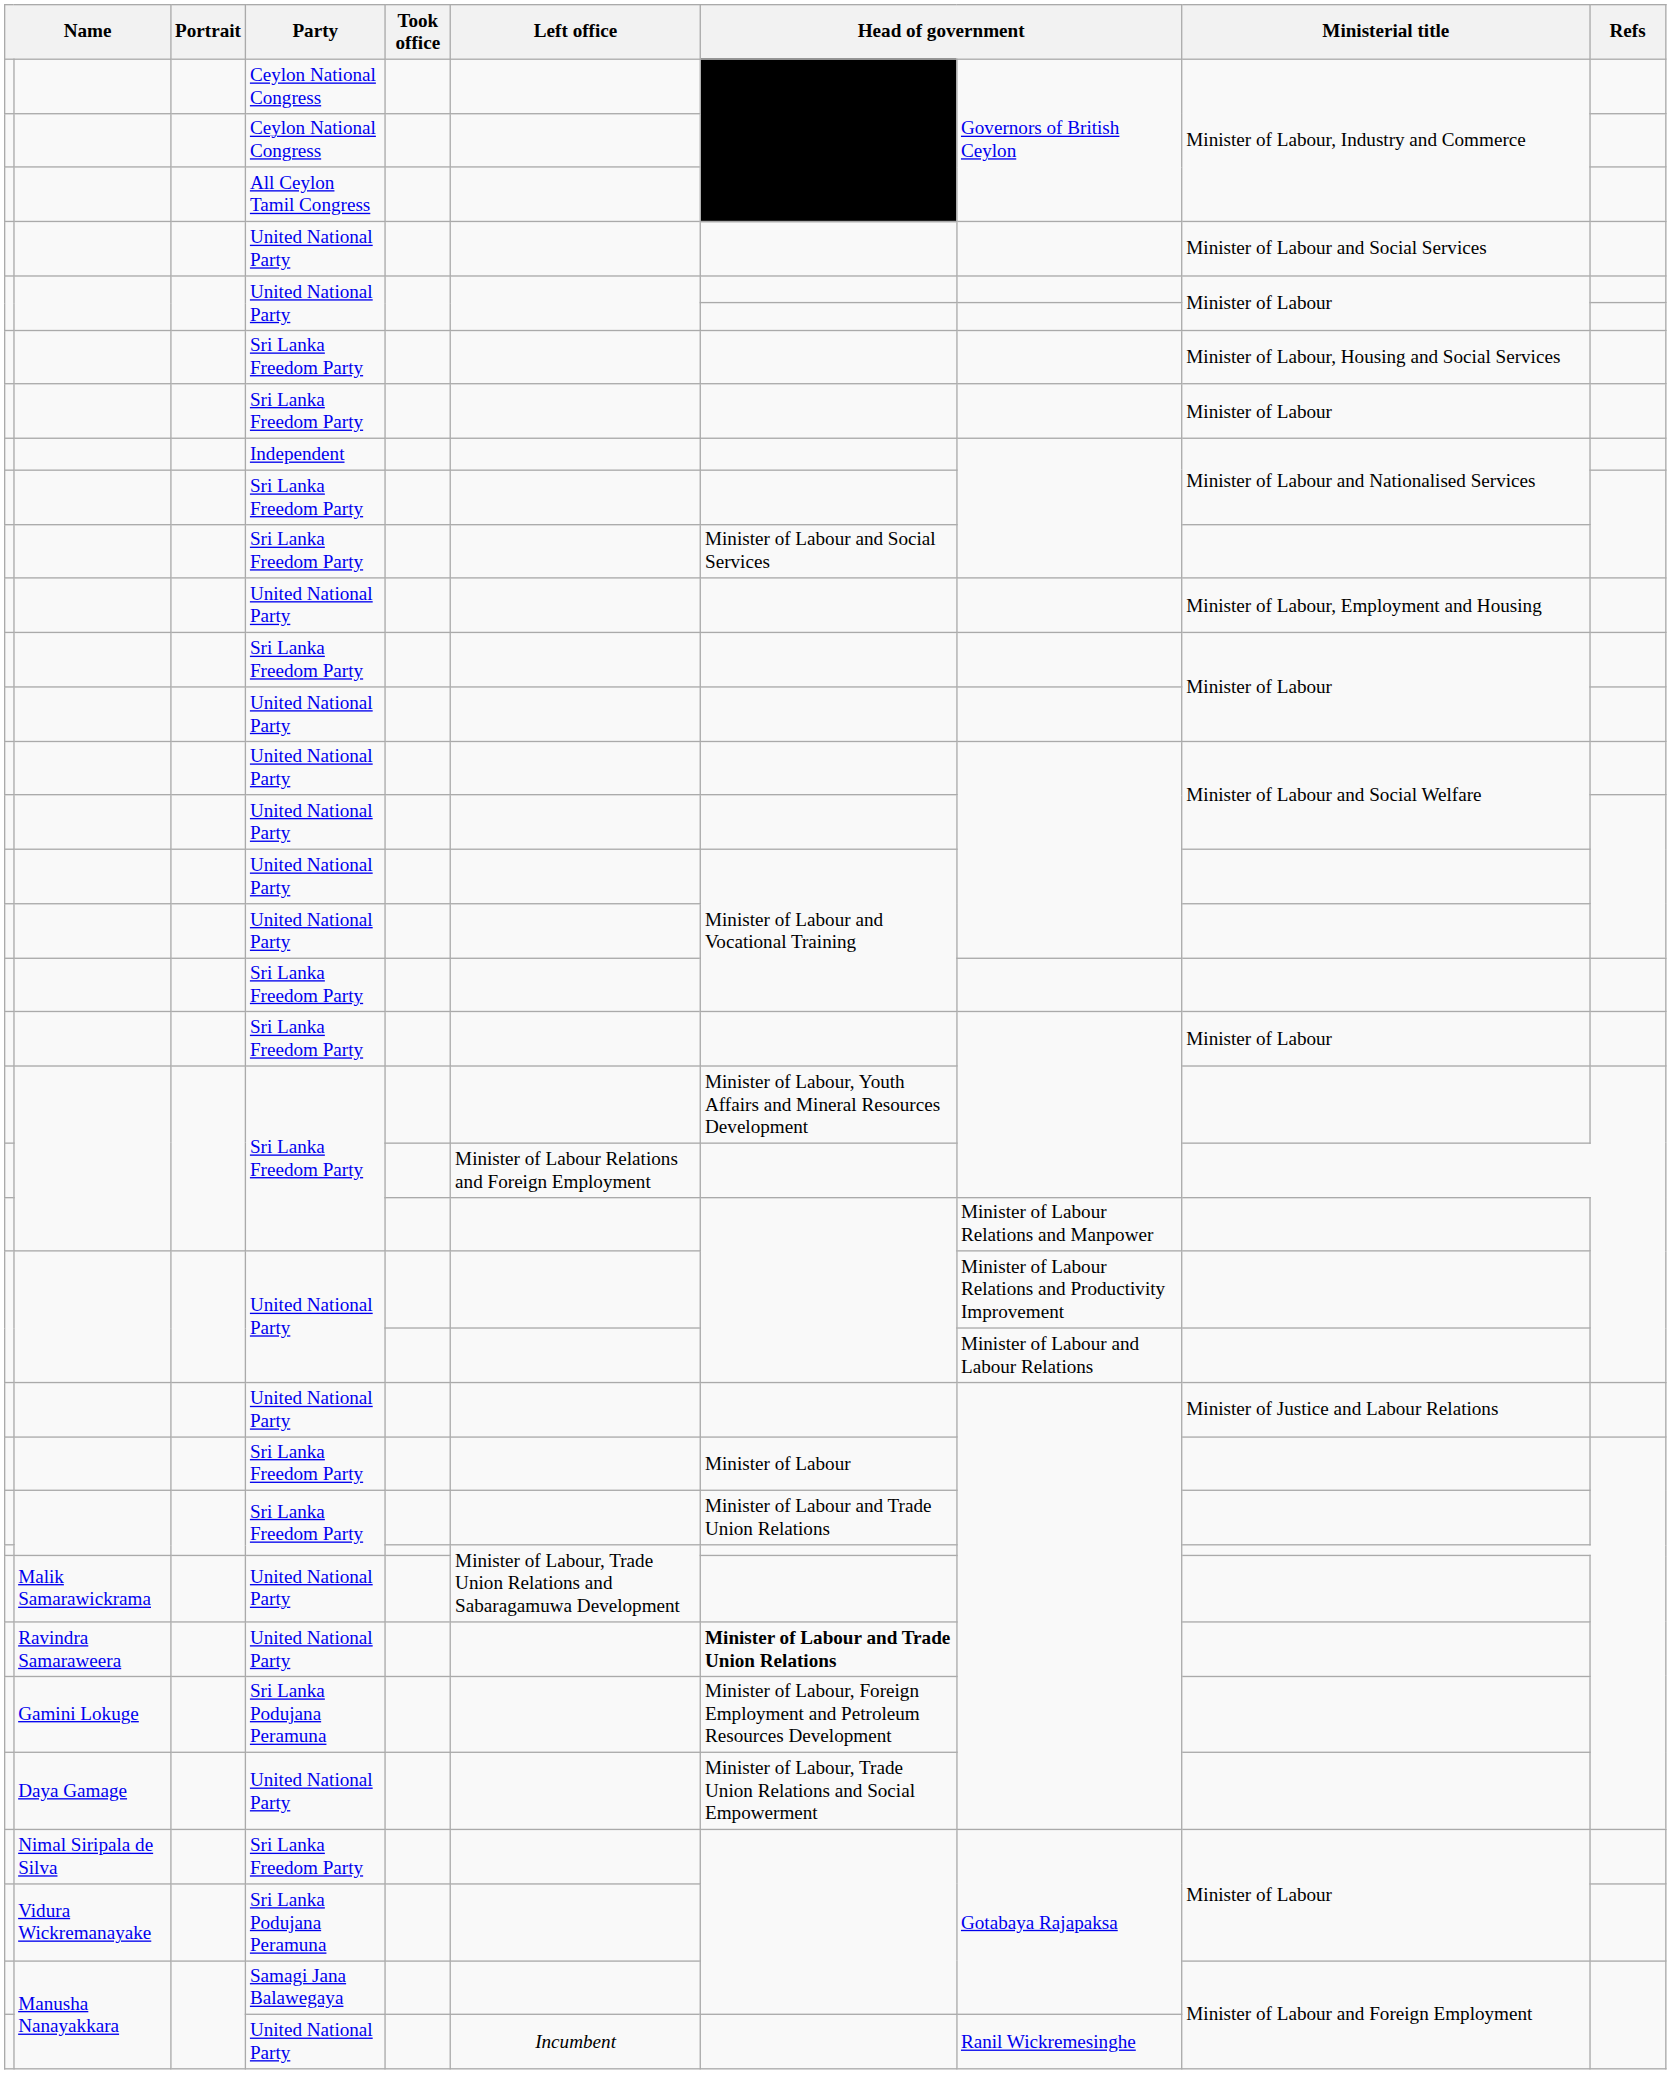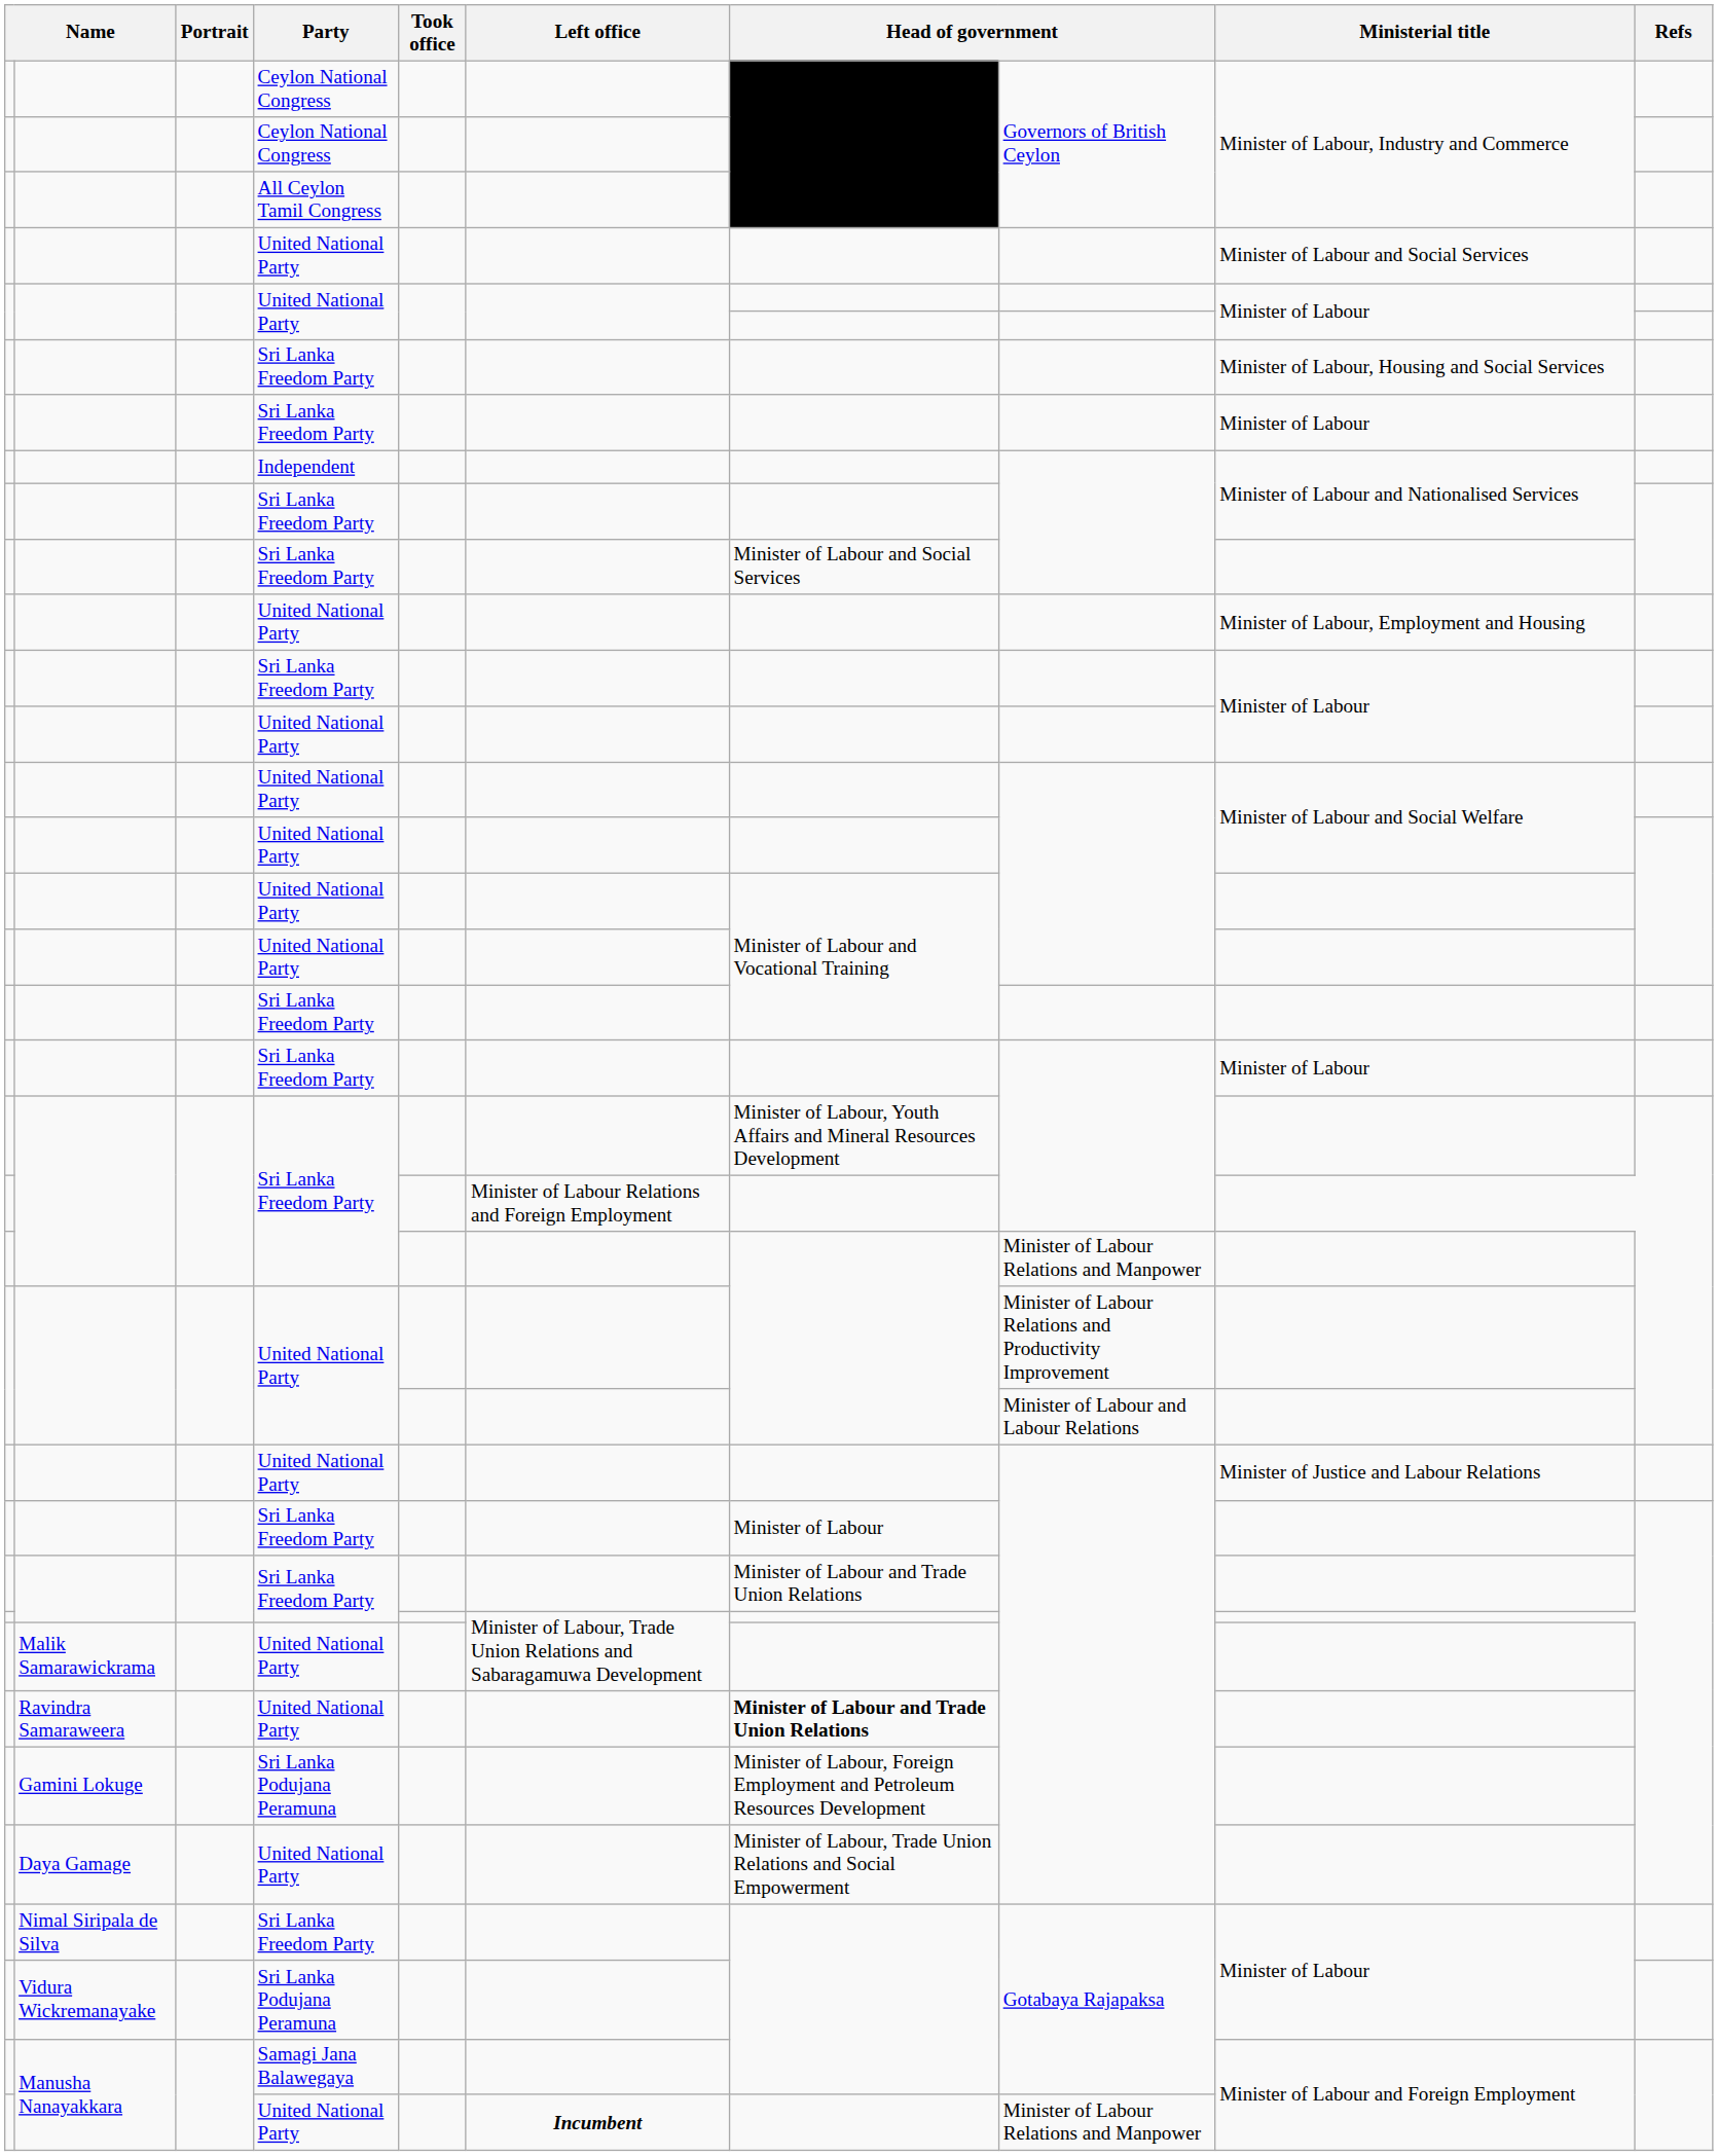Manusha Nanayakkara / United National Party | Left office: normal -> bold
Manusha Nanayakkara / United National Party | column 8: Ranil Wickremesinghe -> Minister of Labour Relations and Manpower
